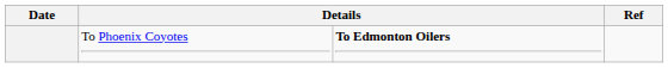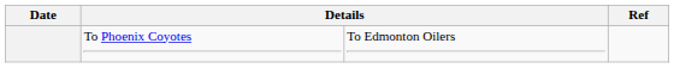To Phoenix Coyotes | column 3: bold -> normal
